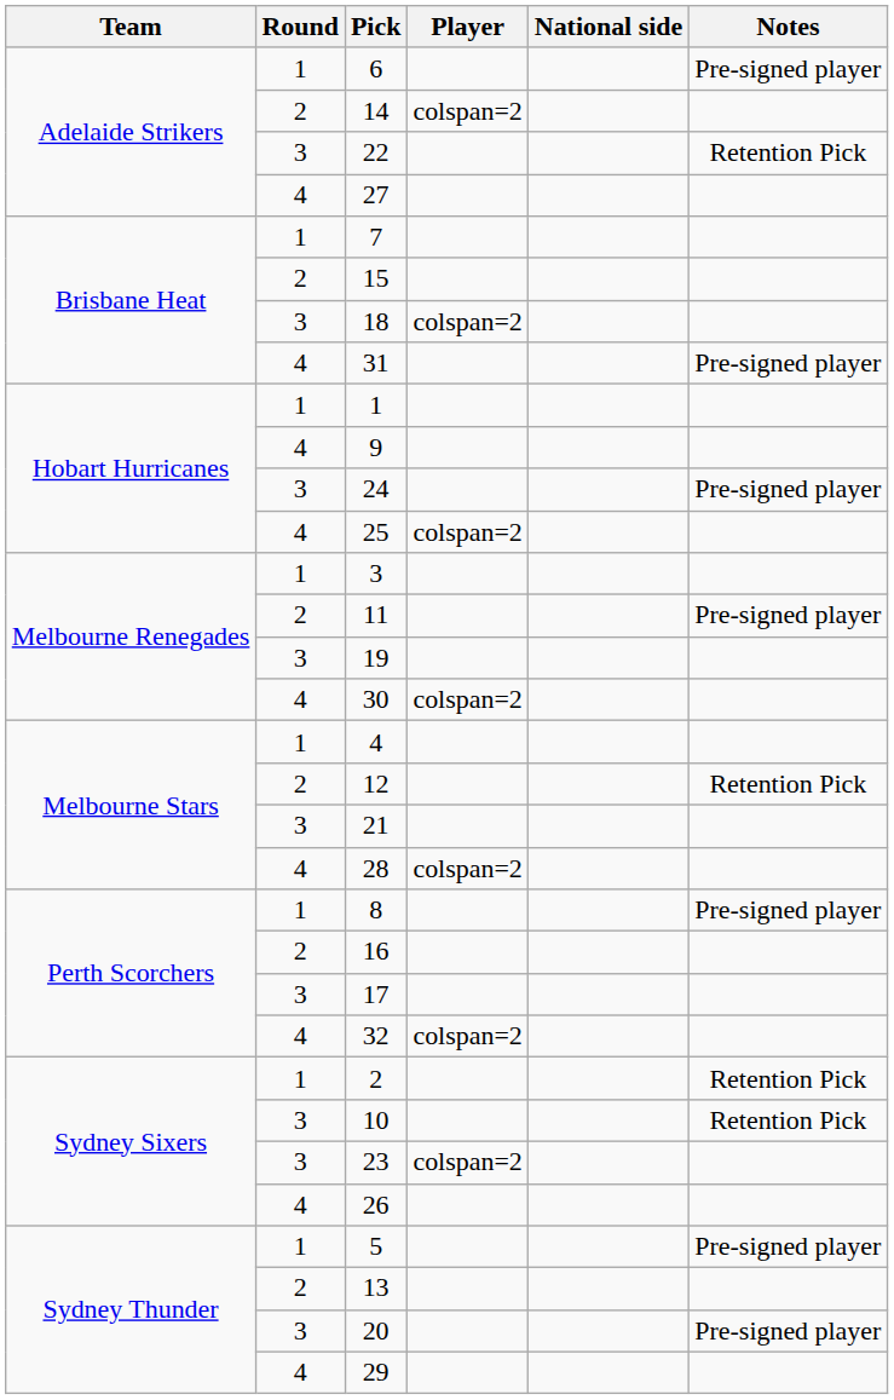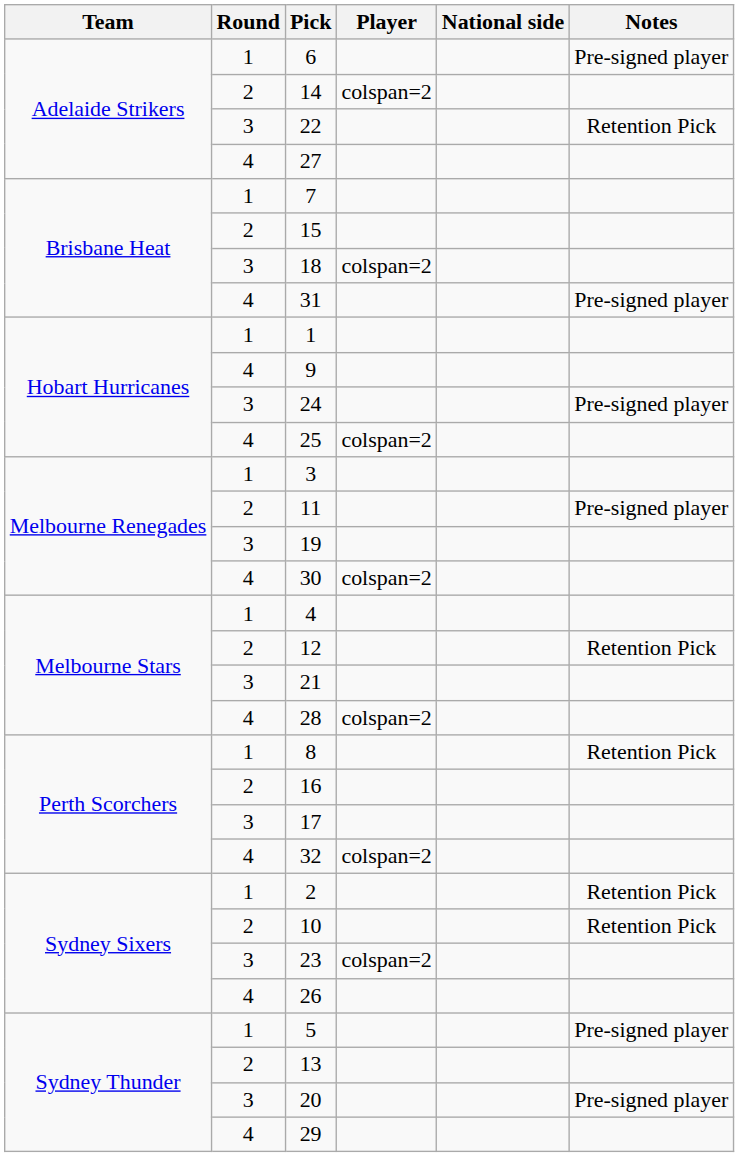8 | Notes: Pre-signed player -> Retention Pick
10 | Round: 3 -> 2
